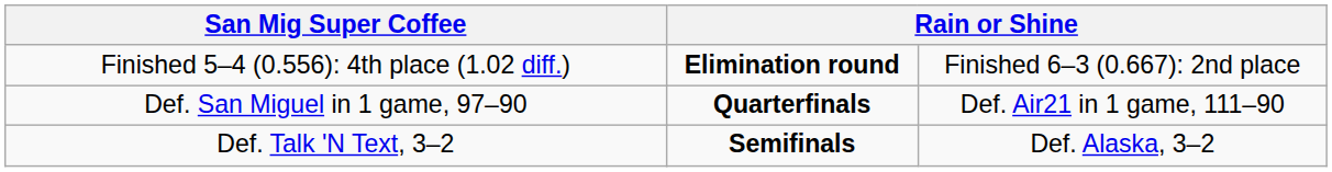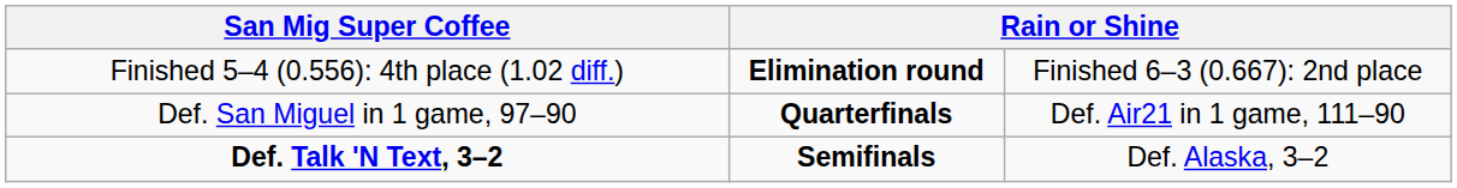Def. Talk 'N Text, 3–2 | column 1: normal -> bold
